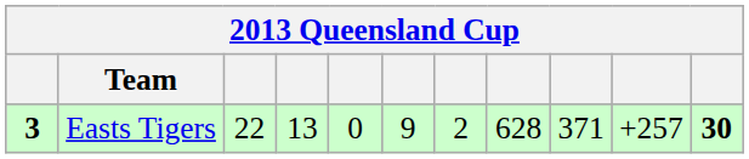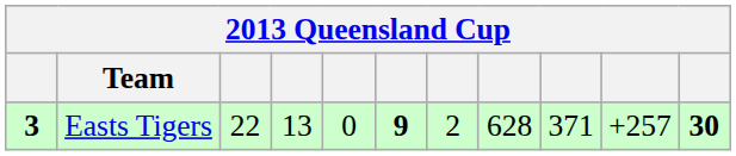Easts Tigers | column 6: normal -> bold
